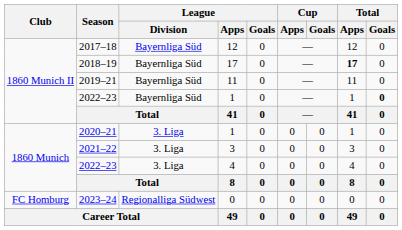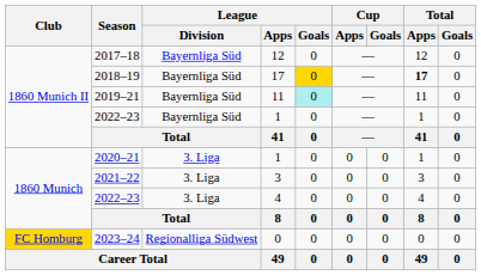2018–19 | League / Goals: no background -> gold background
2019–21 | League / Goals: no background -> paleturquoise background
2022–23 / 1 | Total / Goals: bold -> normal
2023–24 | Club: no background -> gold background
